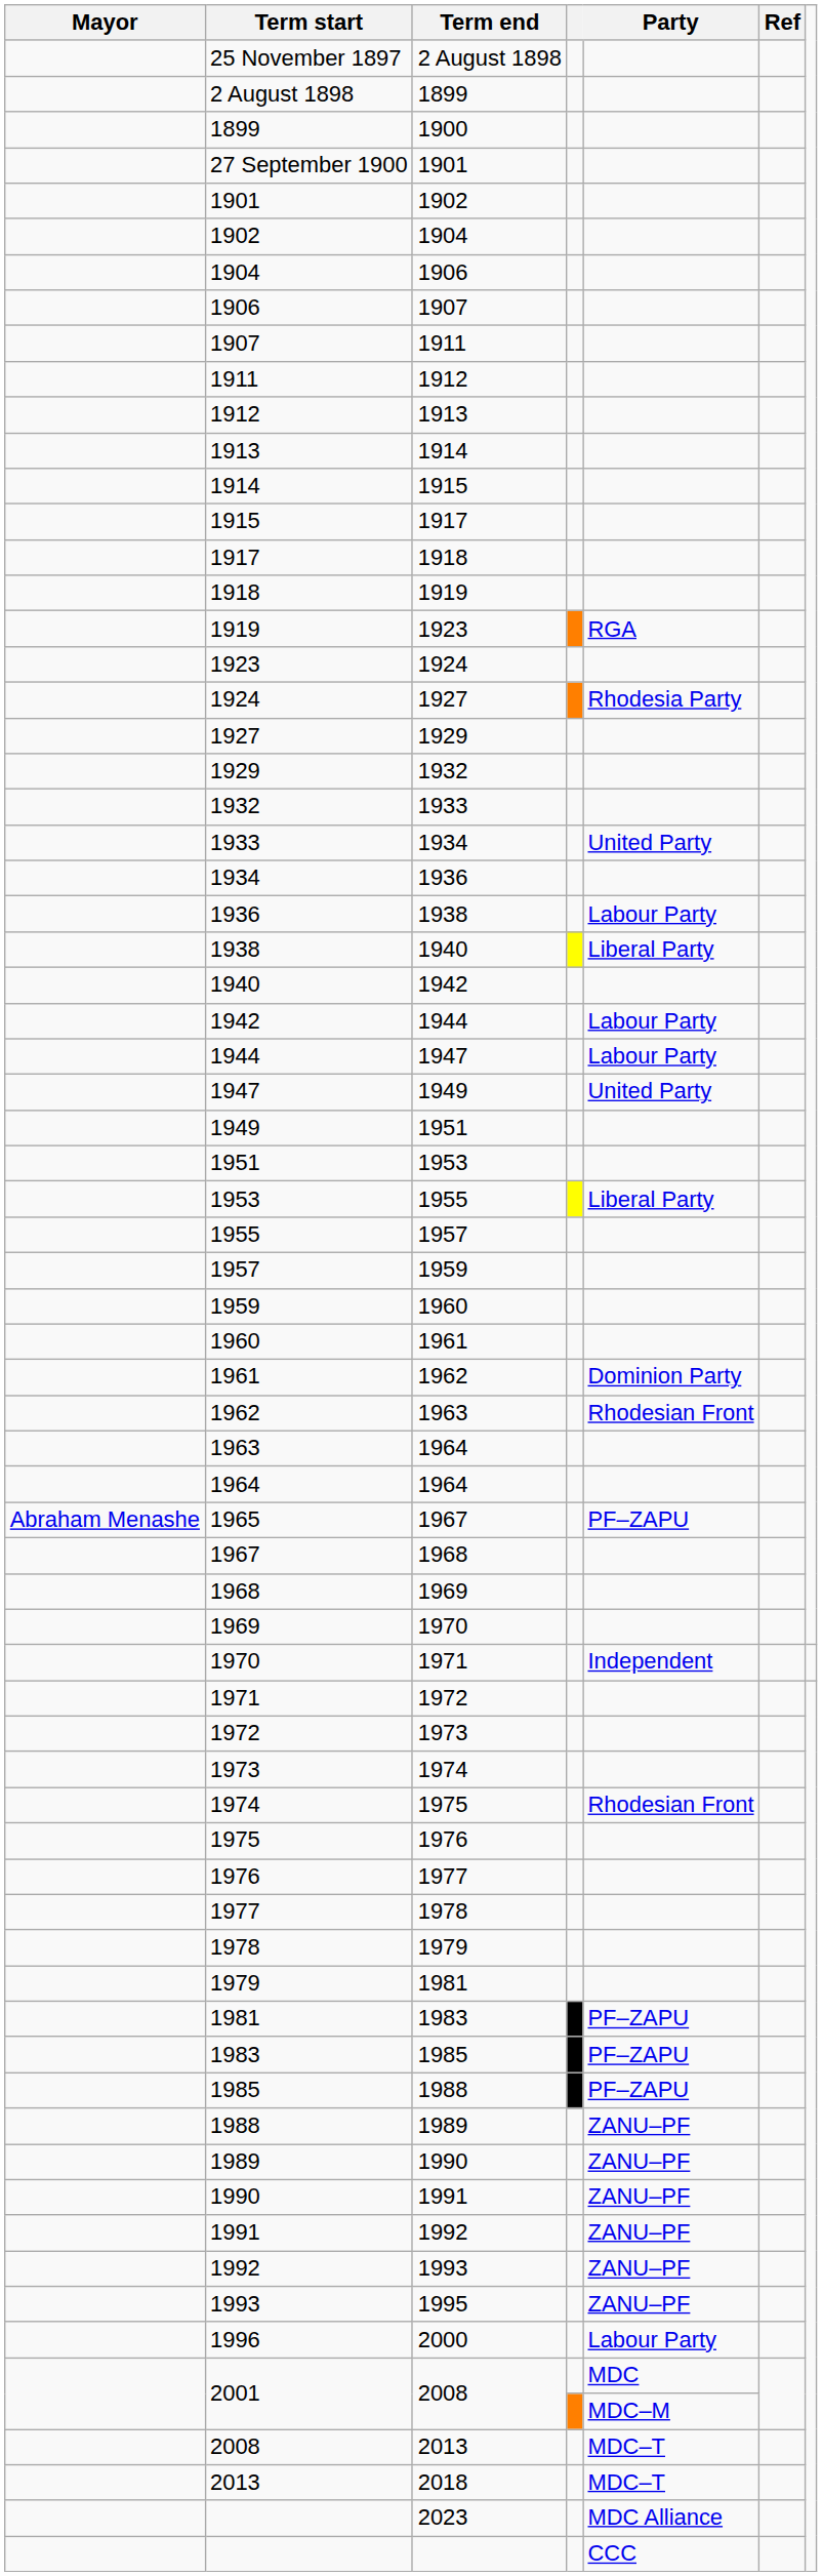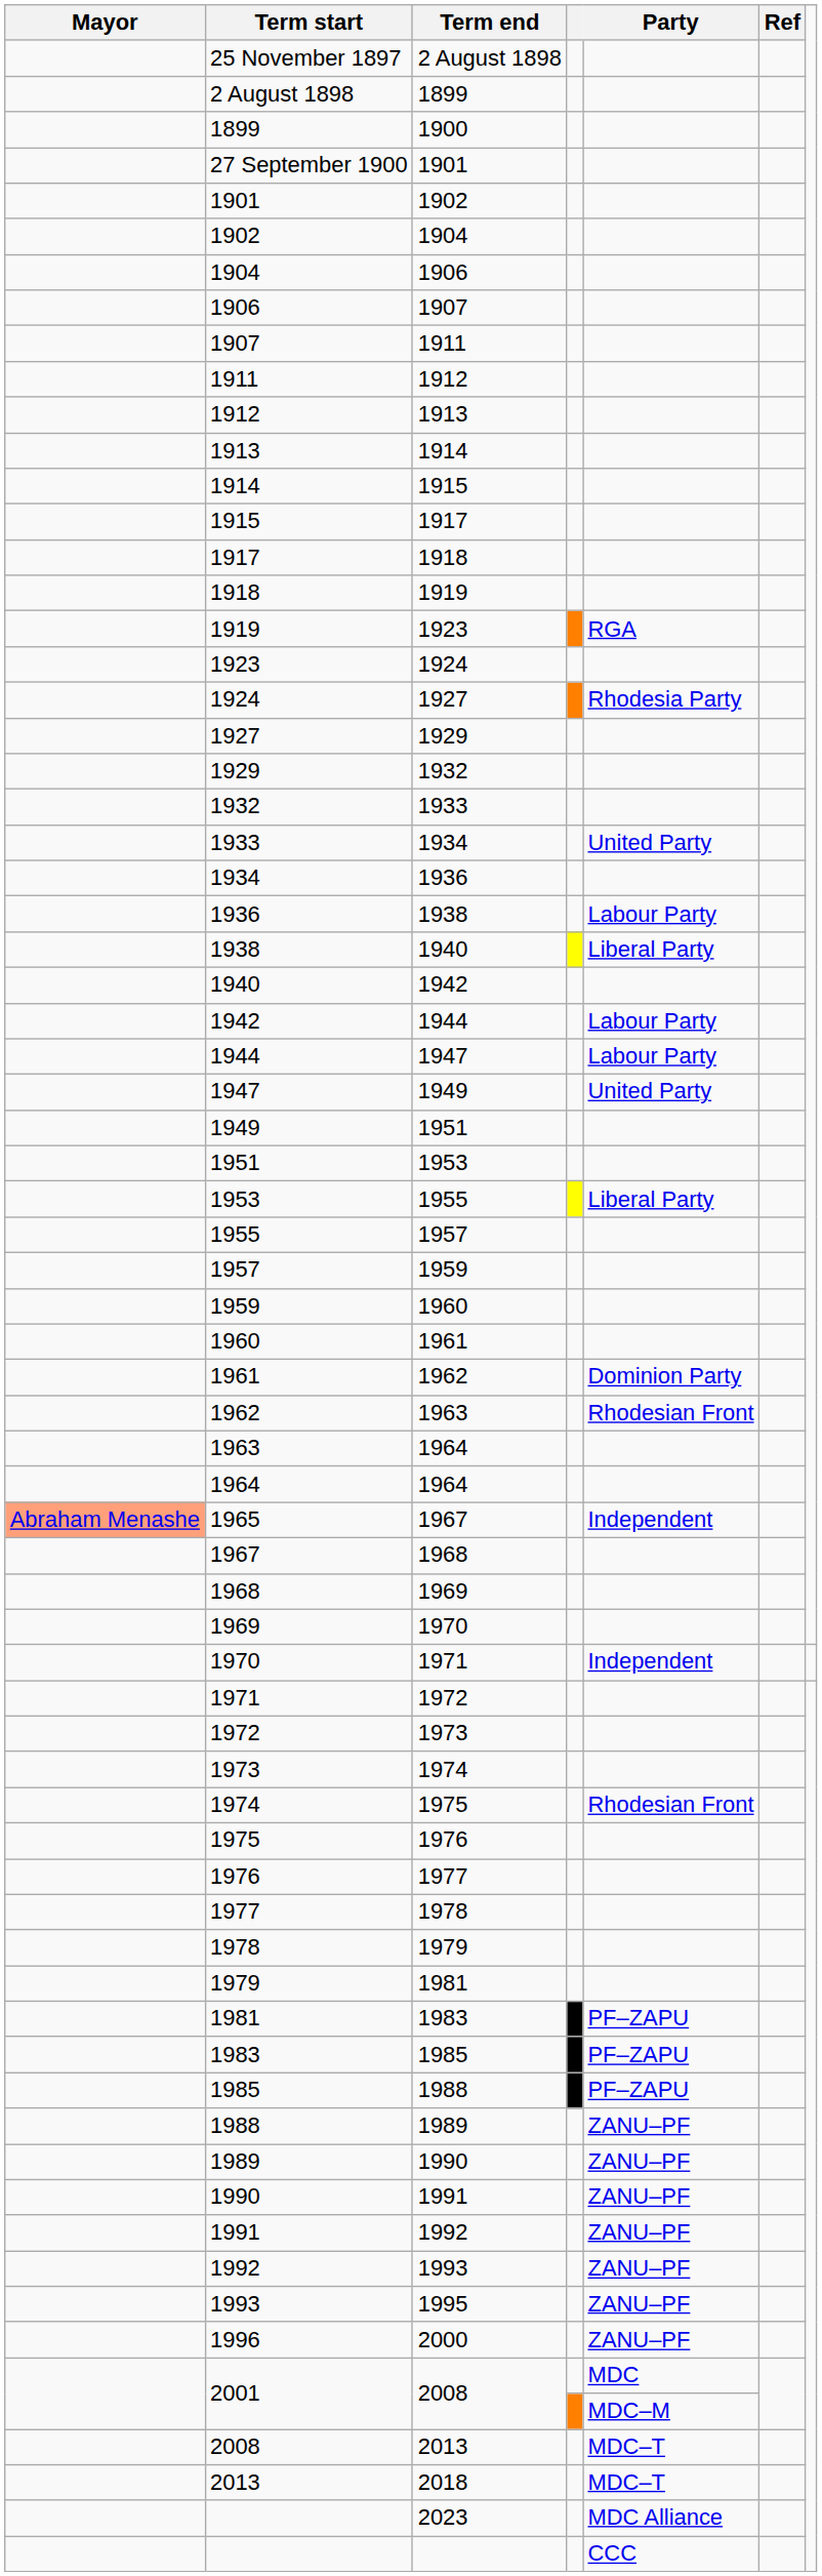1965 | Mayor: no background -> lightsalmon background
1965 | Party: PF–ZAPU -> Independent
1996 | Party: Labour Party -> ZANU–PF
